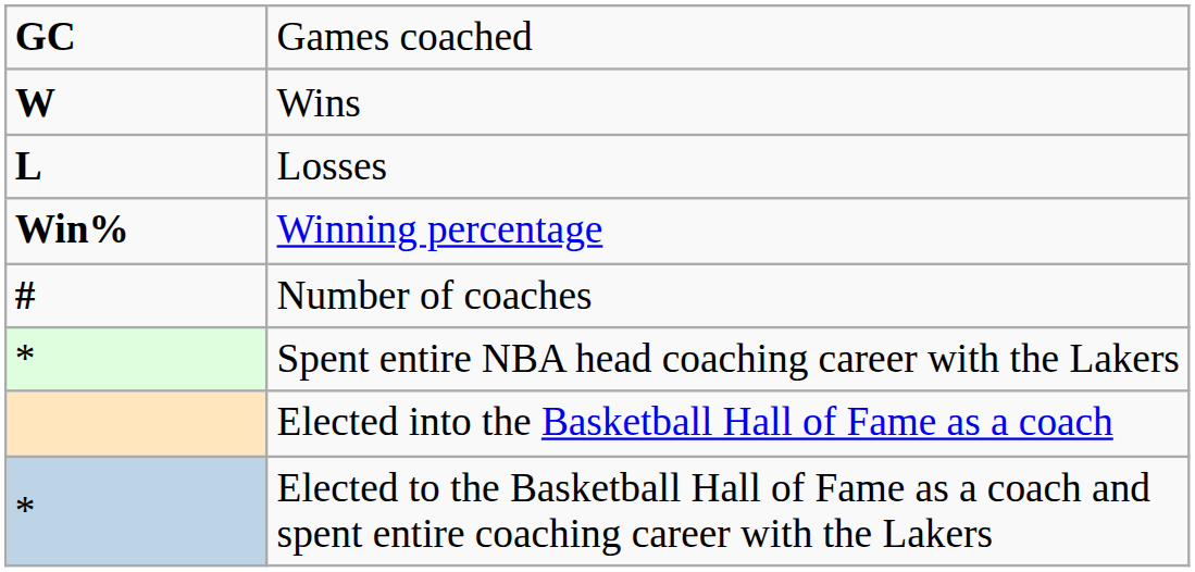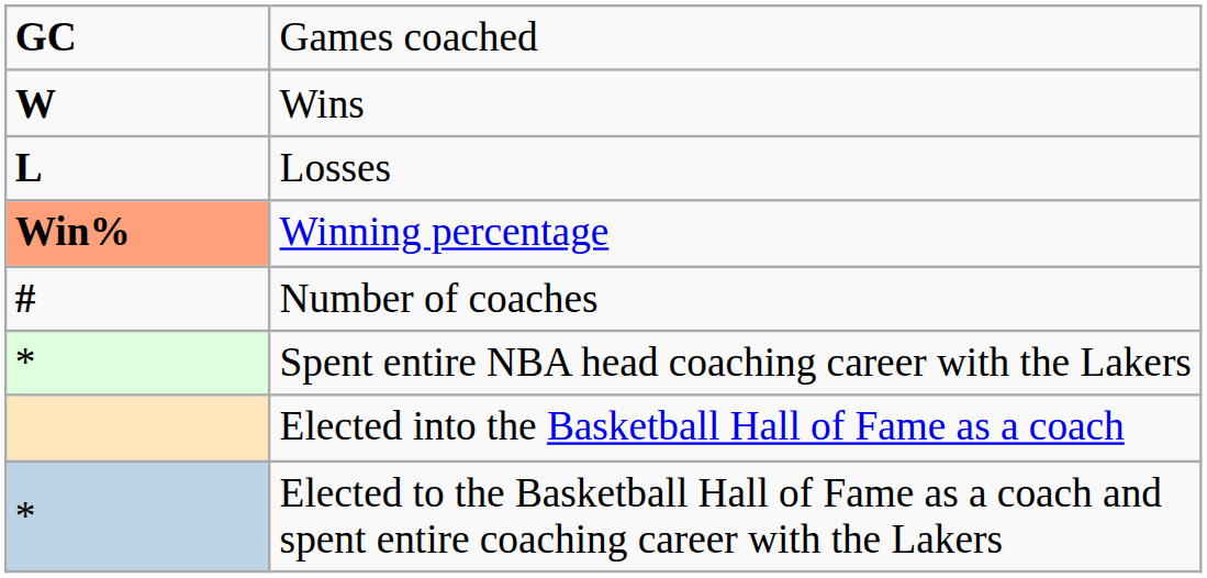Winning percentage | column 1: no background -> lightsalmon background
